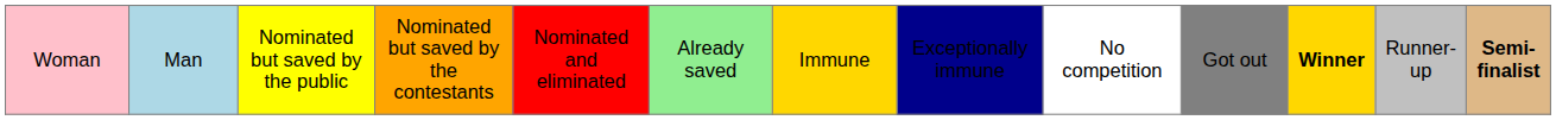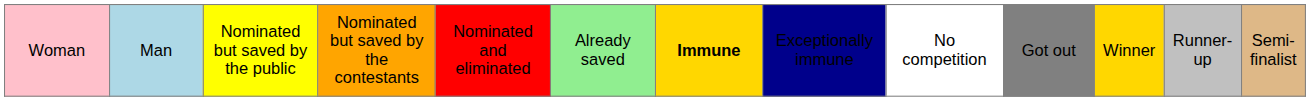Woman | column 7: normal -> bold
Woman | column 11: bold -> normal
Woman | column 13: bold -> normal
